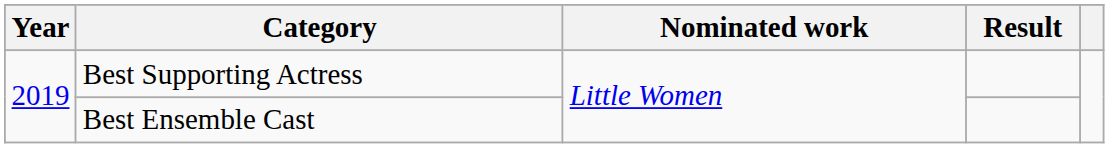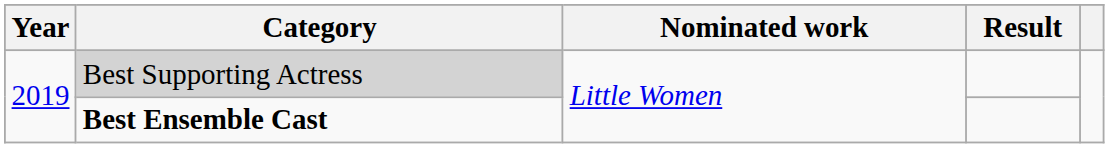Best Supporting Actress | Category: no background -> lightgrey background
Best Ensemble Cast | Category: normal -> bold
